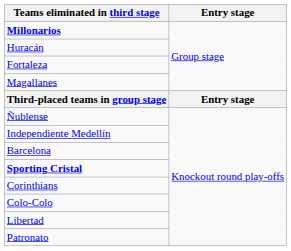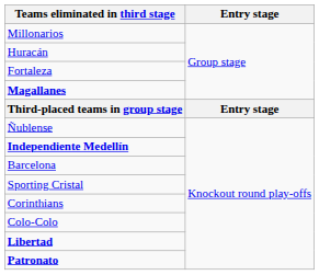Millonarios | Teams eliminated in third stage: bold -> normal
Magallanes | Teams eliminated in third stage: normal -> bold
Independiente Medellín | Teams eliminated in third stage: normal -> bold
Sporting Cristal | Teams eliminated in third stage: bold -> normal
Libertad | Teams eliminated in third stage: normal -> bold
Patronato | Teams eliminated in third stage: normal -> bold
